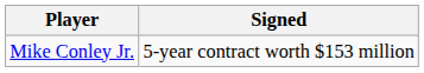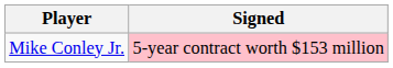Mike Conley Jr. | Signed: no background -> pink background
